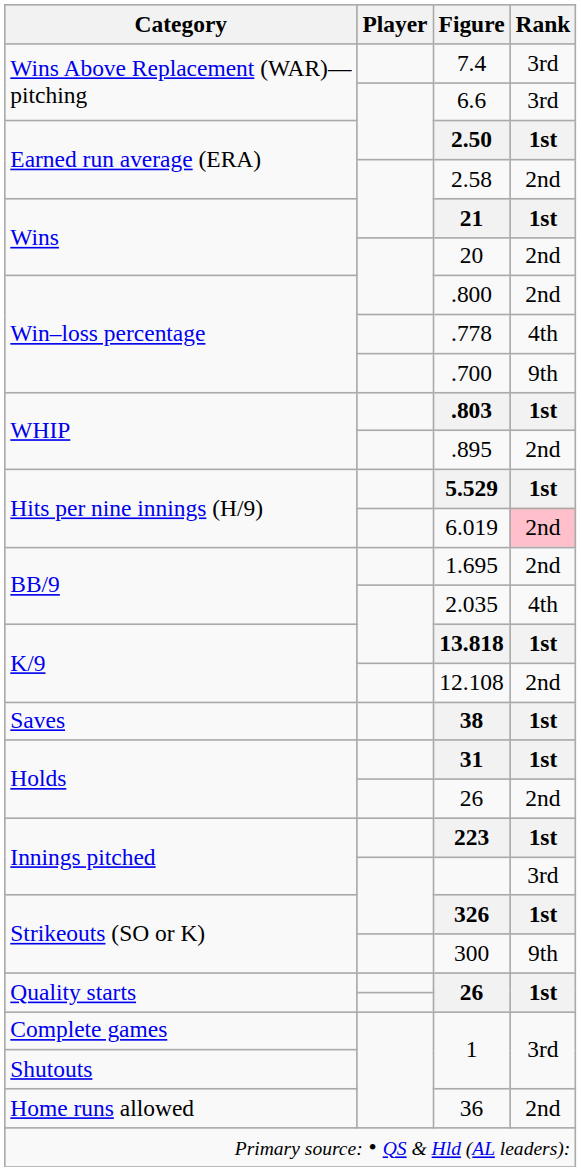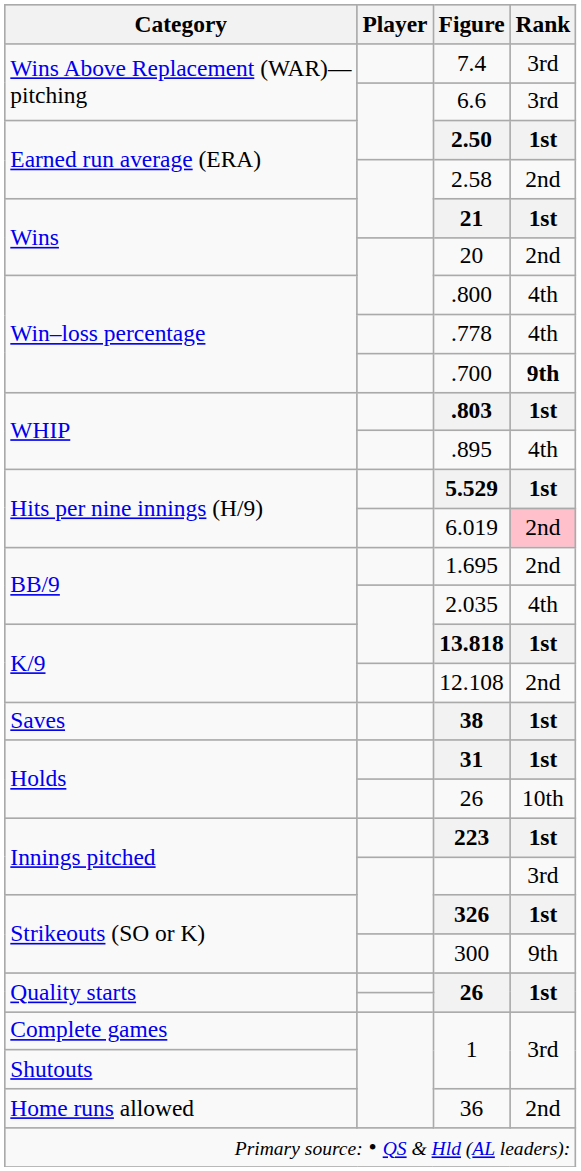.800 | Rank: 2nd -> 4th
.700 | Rank: normal -> bold
.895 | Rank: 2nd -> 4th
Holds / 26 | Rank: 2nd -> 10th
